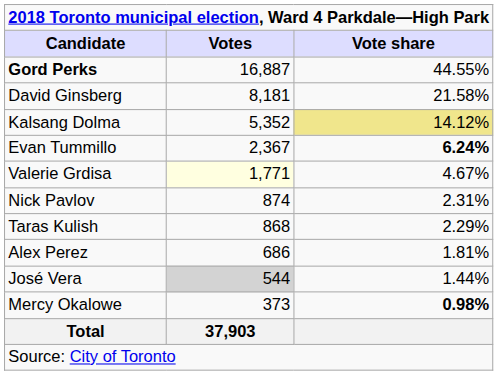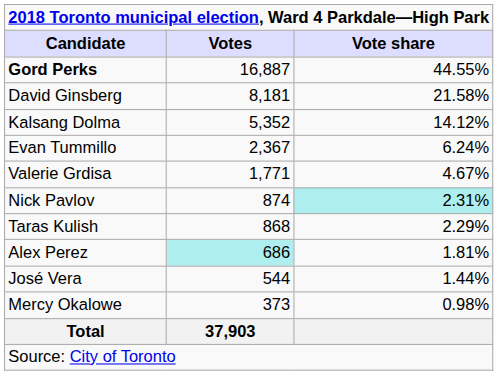Kalsang Dolma | Vote share: khaki background -> no background
Evan Tummillo | Vote share: bold -> normal
Valerie Grdisa | Votes: lightyellow background -> no background
Nick Pavlov | Vote share: no background -> paleturquoise background
Alex Perez | Votes: no background -> paleturquoise background
José Vera | Votes: lightgrey background -> no background
Mercy Okalowe | Vote share: bold -> normal
